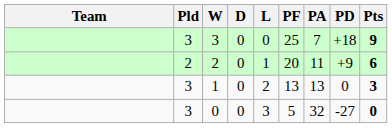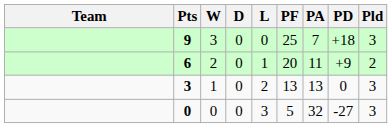columns swapped: Pld <-> Pts
